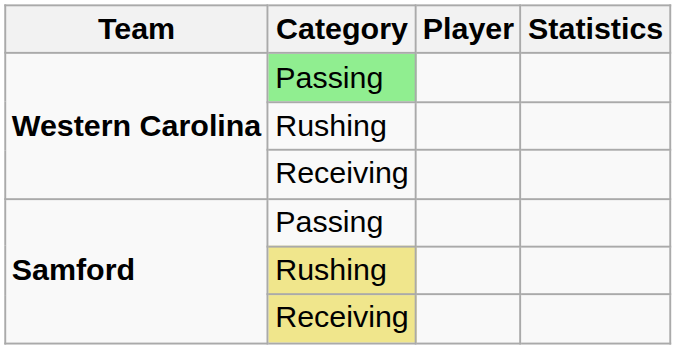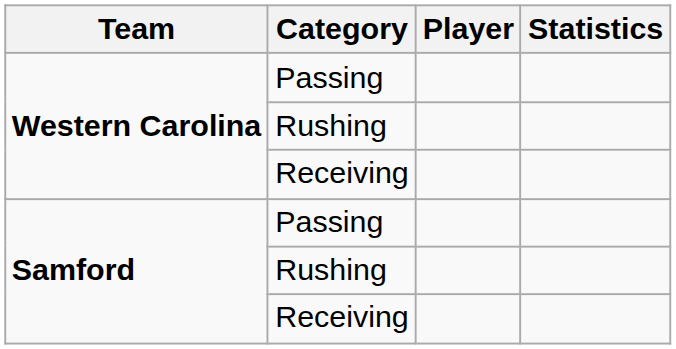Western Carolina / Passing | Category: lightgreen background -> no background
Samford / Rushing | Category: khaki background -> no background
Samford / Receiving | Category: khaki background -> no background
